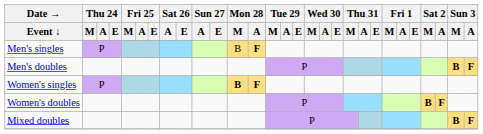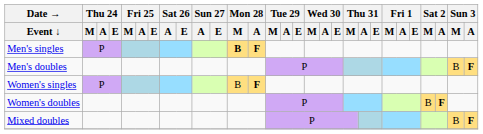Men's singles | Mon 28 / M: normal -> bold
Men's doubles | Sun 3 / M: bold -> normal
Women's singles | Mon 28 / M: bold -> normal
Women's doubles | Sat 2 / M: bold -> normal
Mixed doubles | Sun 3 / M: bold -> normal
